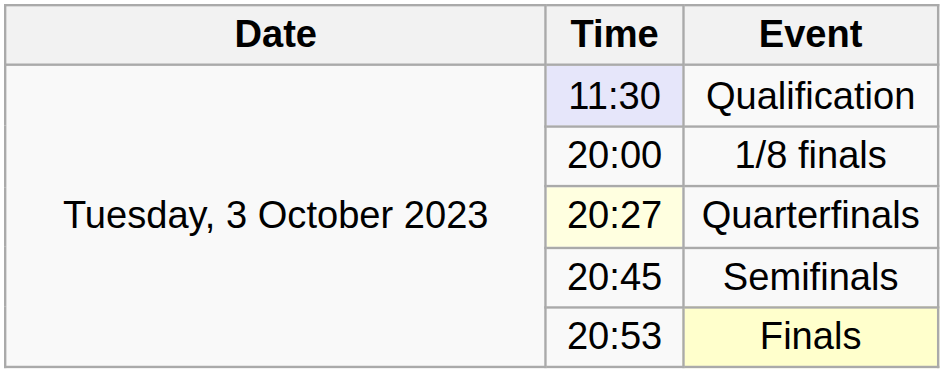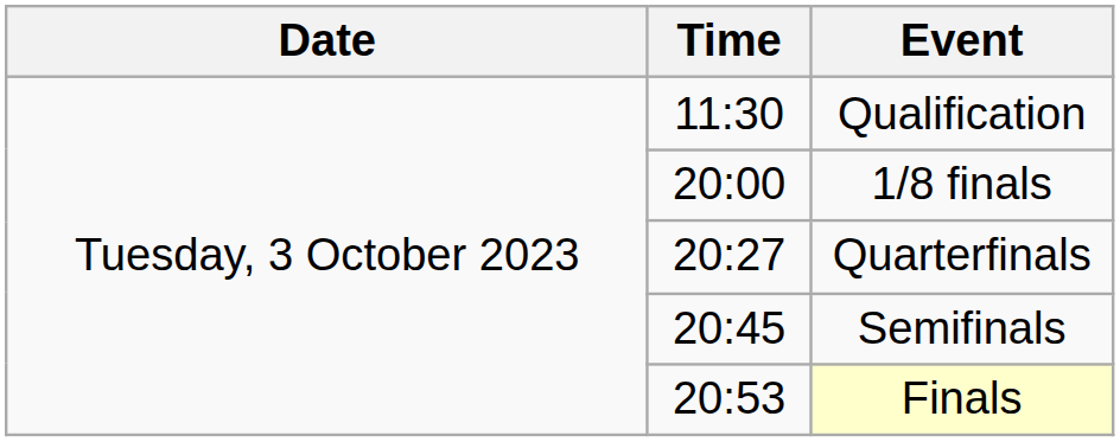Qualification | Time: lavender background -> no background
Quarterfinals | Time: lightyellow background -> no background
